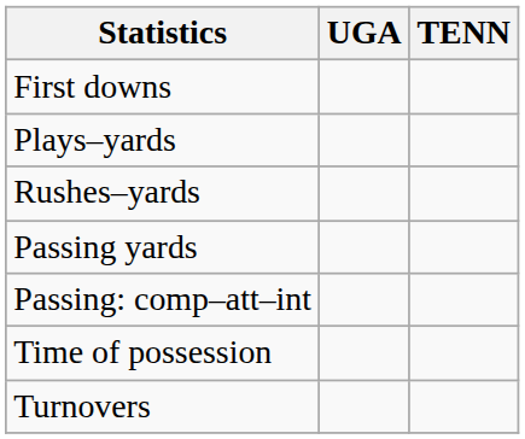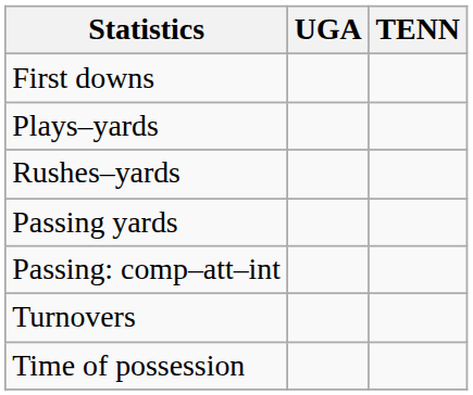rows swapped: Turnovers <-> Time of possession
